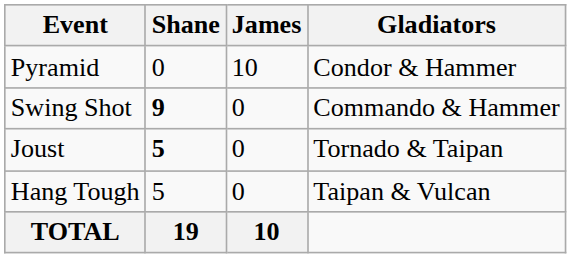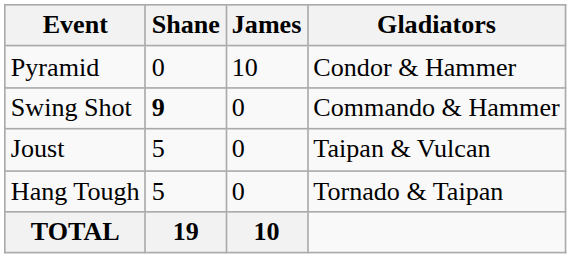Joust | Shane: bold -> normal
Joust | Gladiators: Tornado & Taipan -> Taipan & Vulcan
Hang Tough | Gladiators: Taipan & Vulcan -> Tornado & Taipan
